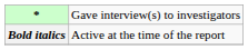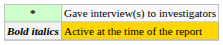Bold italics | column 2: no background -> gold background
